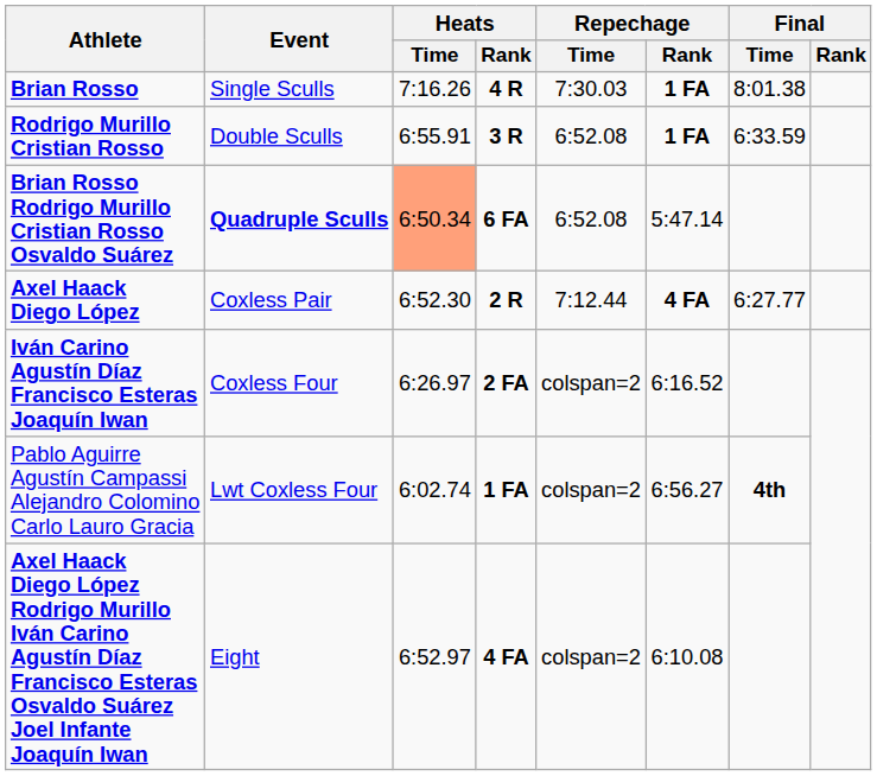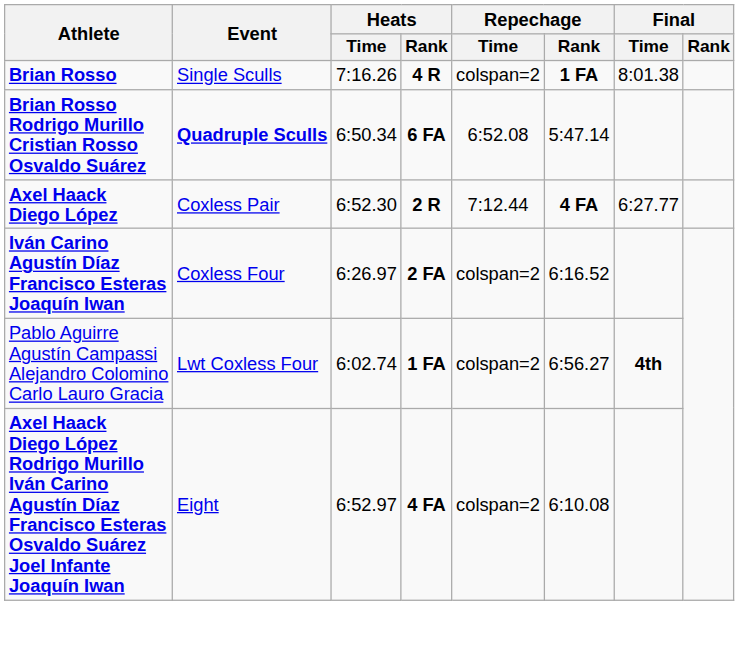Brian Rosso | Repechage / Time: 7:30.03 -> colspan=2
- row: Rodrigo Murillo Cristian Rosso | Double Sculls | 6:55.91 | 3 R | 6:52.08 | 1 FA | 6:33.59
Brian Rosso Rodrigo Murillo Cristian Rosso Osvaldo Suárez | Heats / Time: lightsalmon background -> no background
